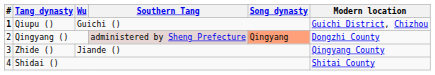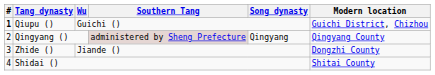Qingyang () | Song dynasty: lightsalmon background -> no background
Qingyang () | Modern location: Dongzhi County -> Qingyang County
Zhide () | Modern location: Qingyang County -> Dongzhi County
